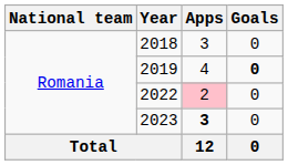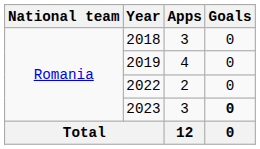2019 | Goals: bold -> normal
2022 | Apps: pink background -> no background
2023 | Apps: bold -> normal
2023 | Goals: normal -> bold
